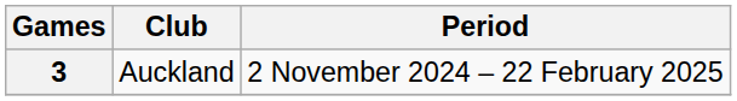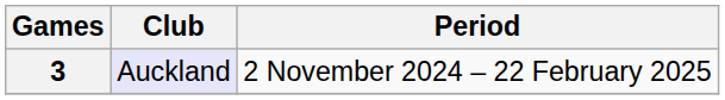3 | Club: no background -> lavender background
